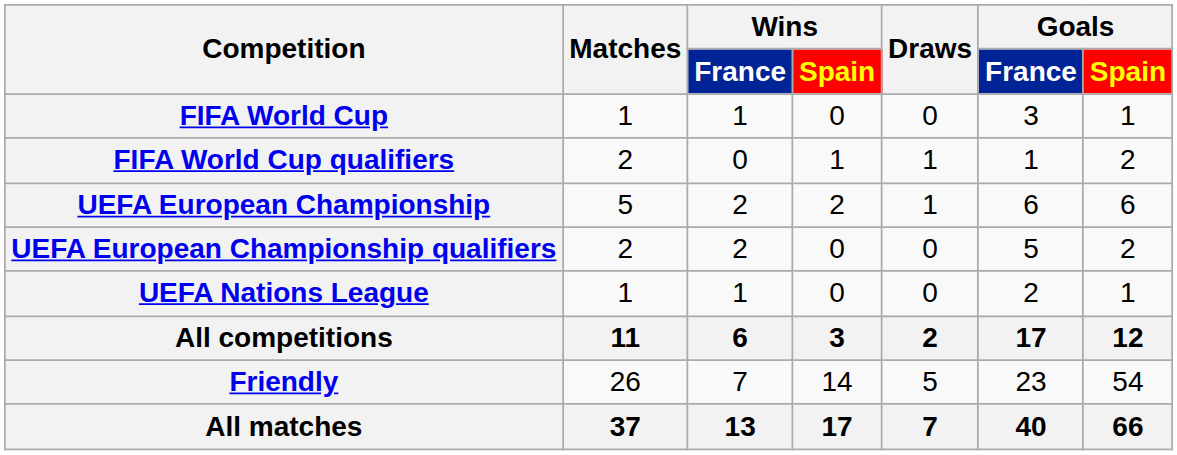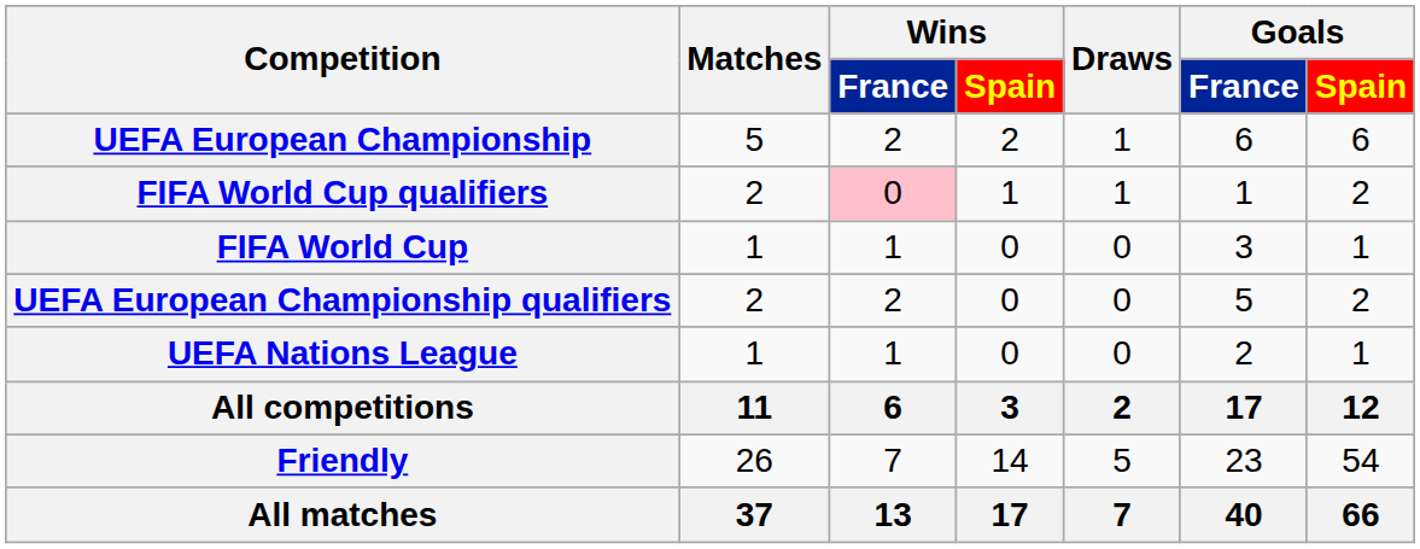rows swapped: FIFA World Cup <-> UEFA European Championship
FIFA World Cup qualifiers | Wins / France: no background -> pink background
